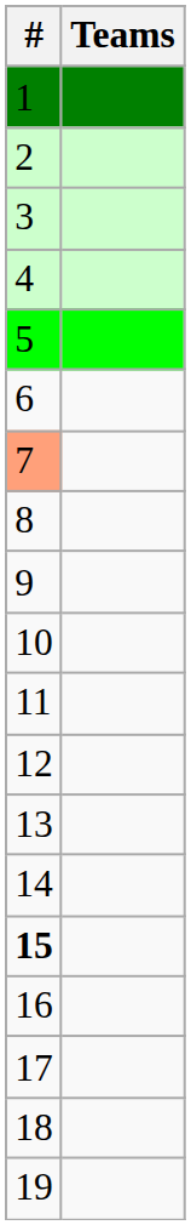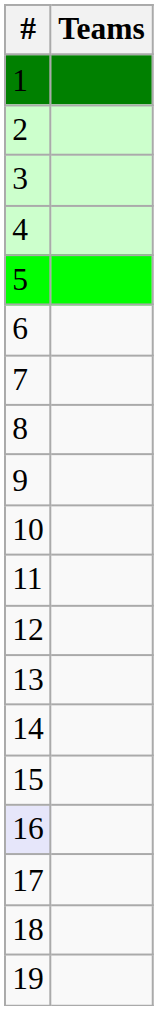7 | #: lightsalmon background -> no background
15 | #: bold -> normal
16 | #: no background -> lavender background
